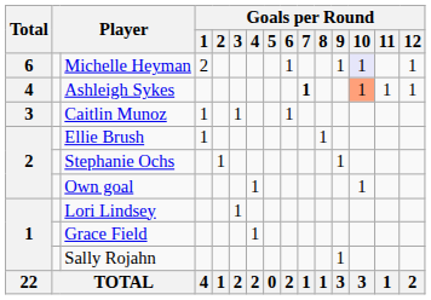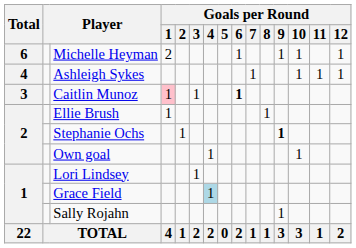Michelle Heyman | Goals per Round / 10: lavender background -> no background
Ashleigh Sykes | Goals per Round / 7: bold -> normal
Ashleigh Sykes | Goals per Round / 10: lightsalmon background -> no background
Caitlin Munoz | Goals per Round / 1: no background -> pink background
Caitlin Munoz | Goals per Round / 6: normal -> bold
Stephanie Ochs | Goals per Round / 9: normal -> bold
Grace Field | Goals per Round / 4: no background -> lightblue background
